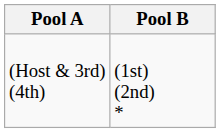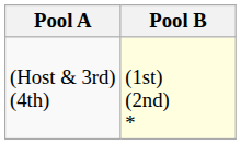(Host & 3rd) (4th) | Pool B: no background -> lightyellow background
